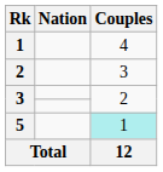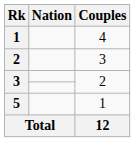5 | Couples: paleturquoise background -> no background
